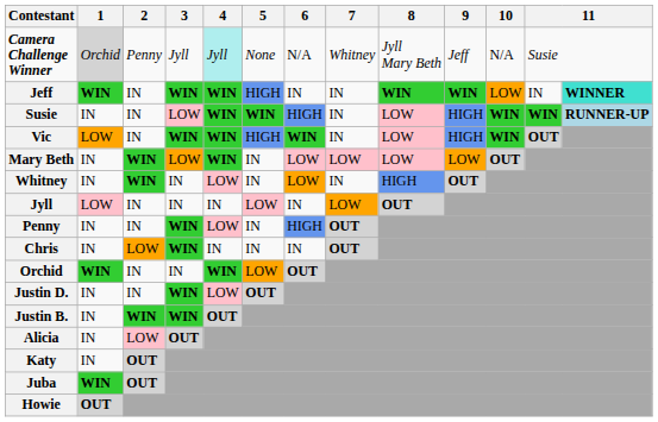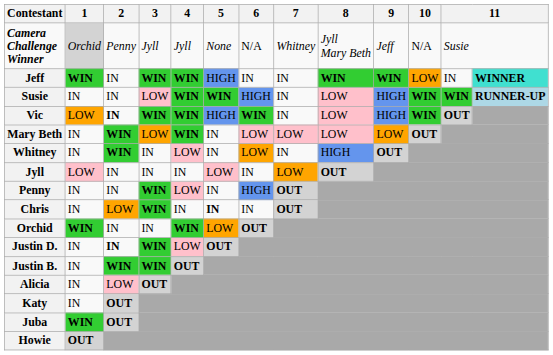Camera Challenge Winner | 4: paleturquoise background -> no background
Vic | 2: normal -> bold
Chris | 5: normal -> bold
Justin D. | 2: normal -> bold
